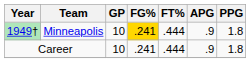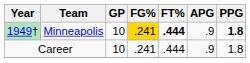1949† | FT%: normal -> bold
1949† | PPG: normal -> bold
